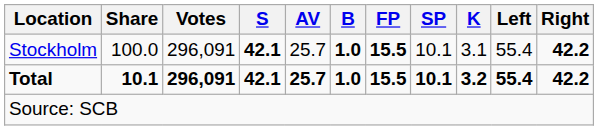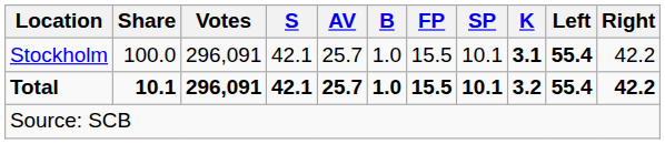Stockholm | S: bold -> normal
Stockholm | B: bold -> normal
Stockholm | FP: bold -> normal
Stockholm | K: normal -> bold
Stockholm | Left: normal -> bold
Stockholm | Right: bold -> normal
